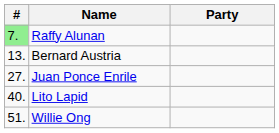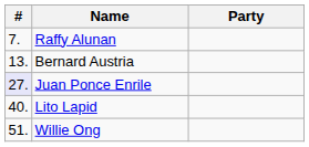Raffy Alunan | #: lightgreen background -> no background
Juan Ponce Enrile | #: no background -> lavender background
